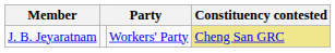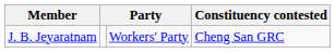J. B. Jeyaratnam | Constituency contested: khaki background -> no background
